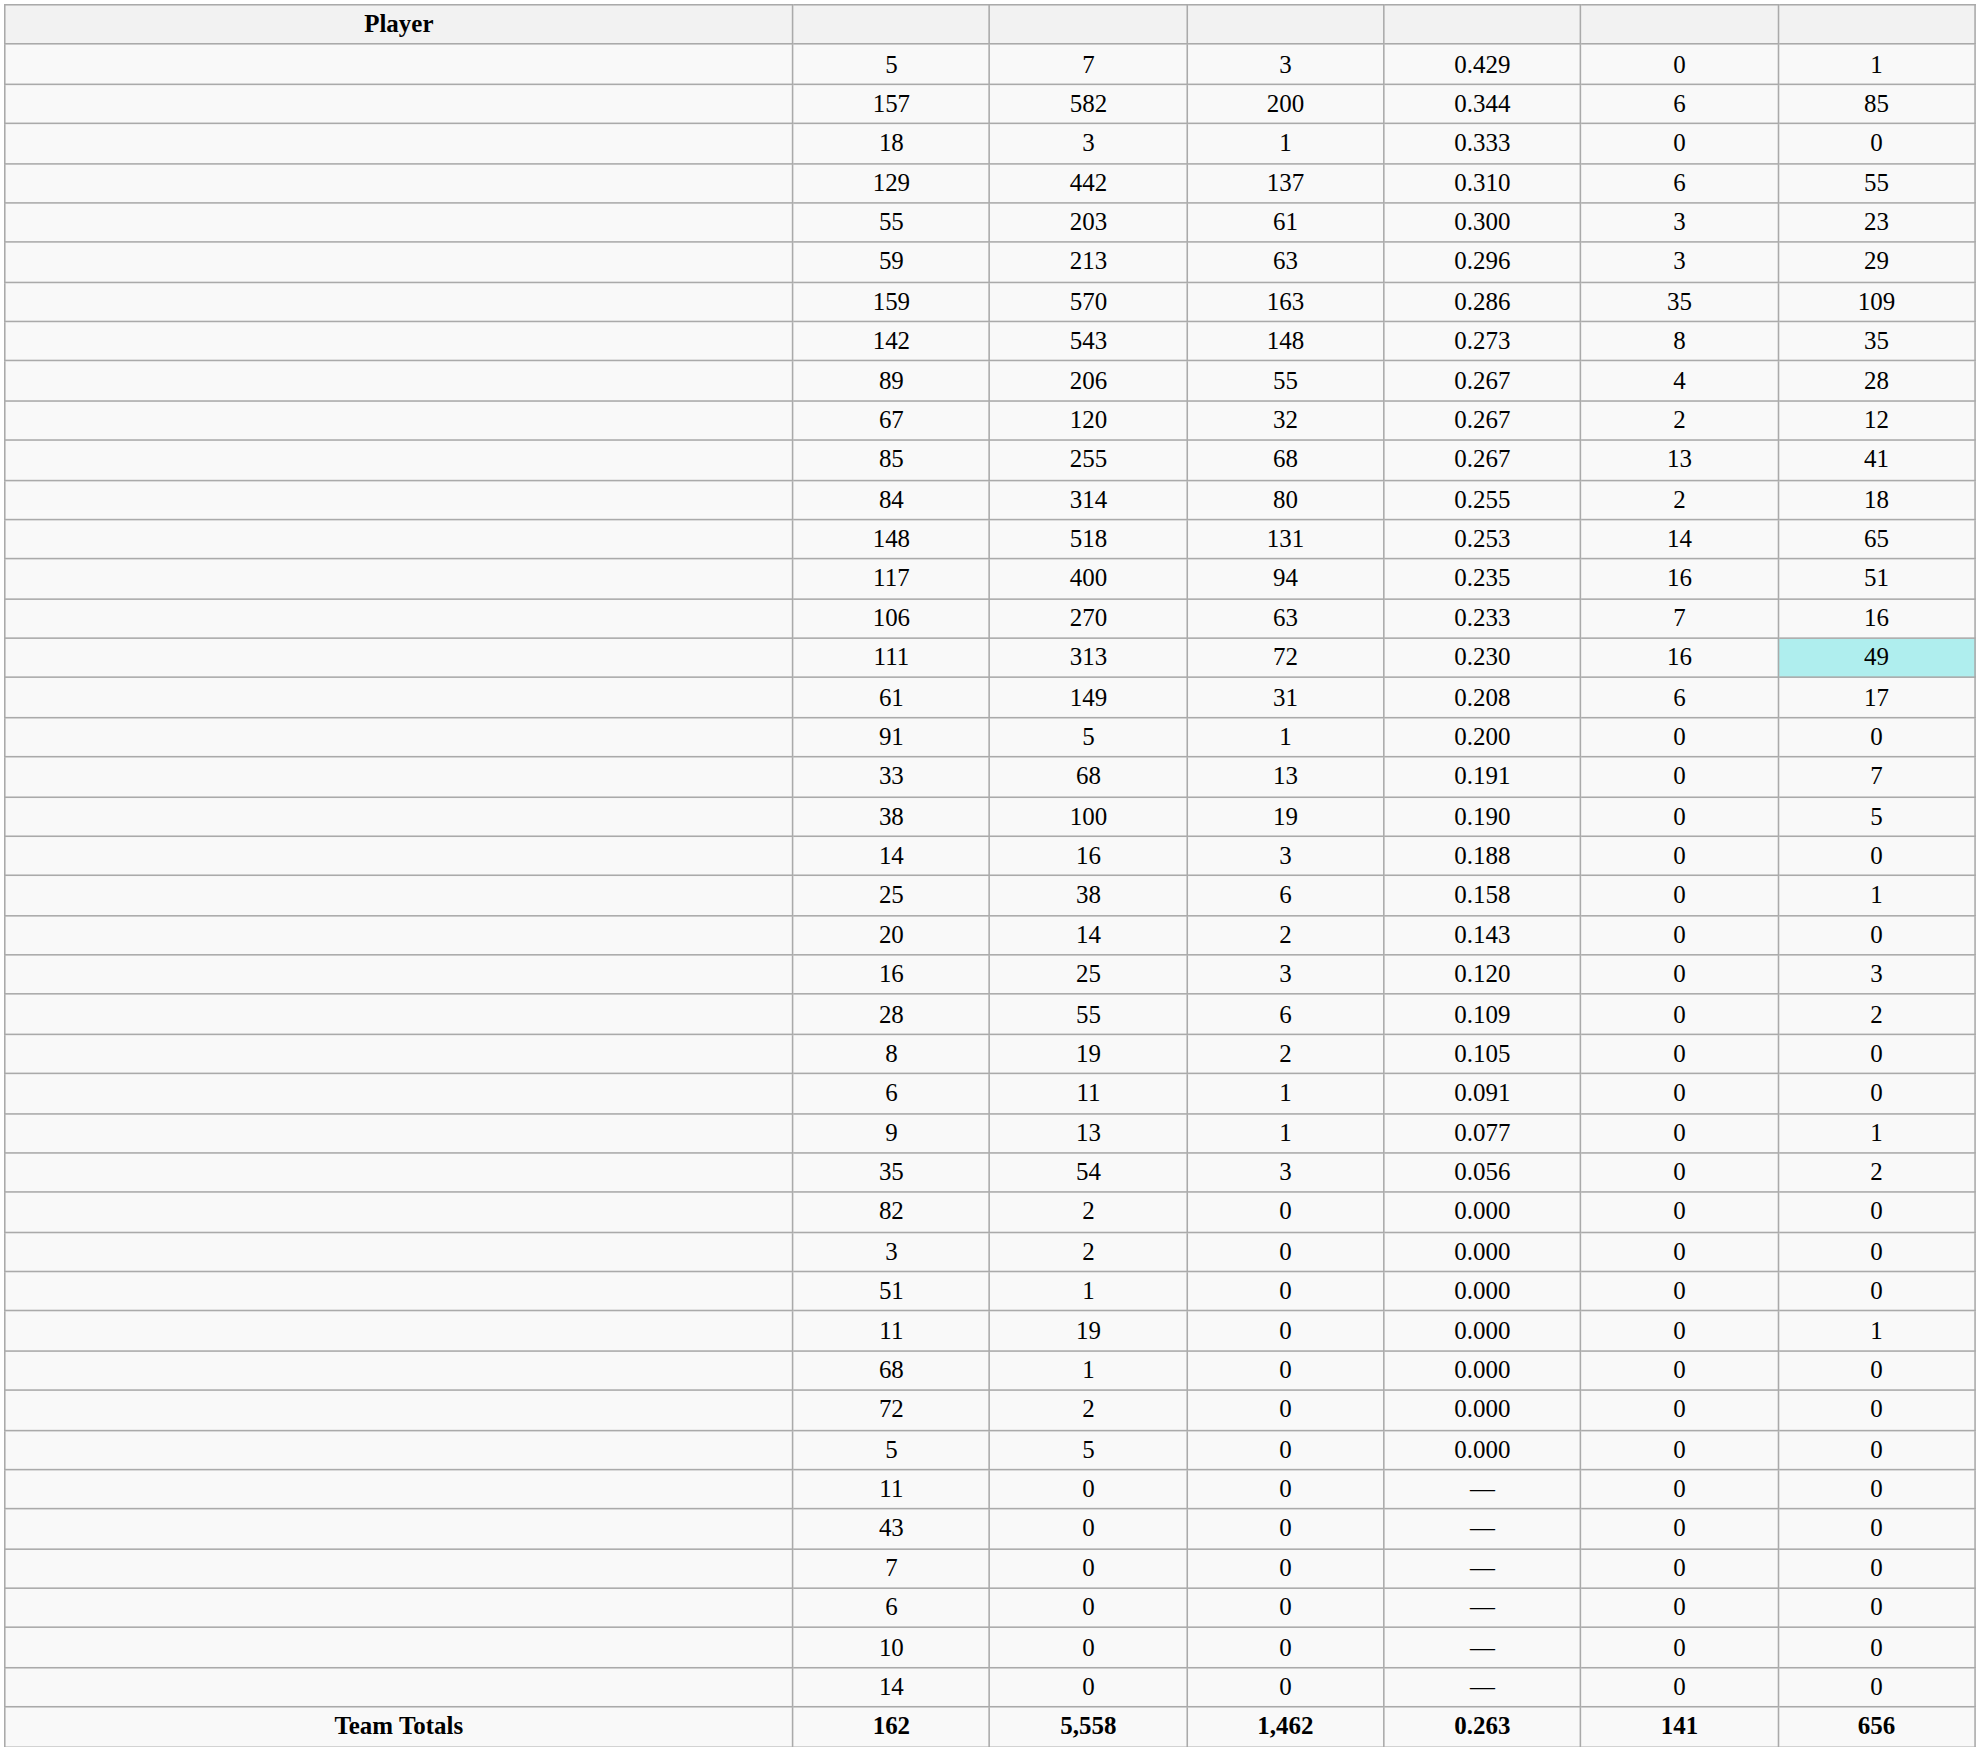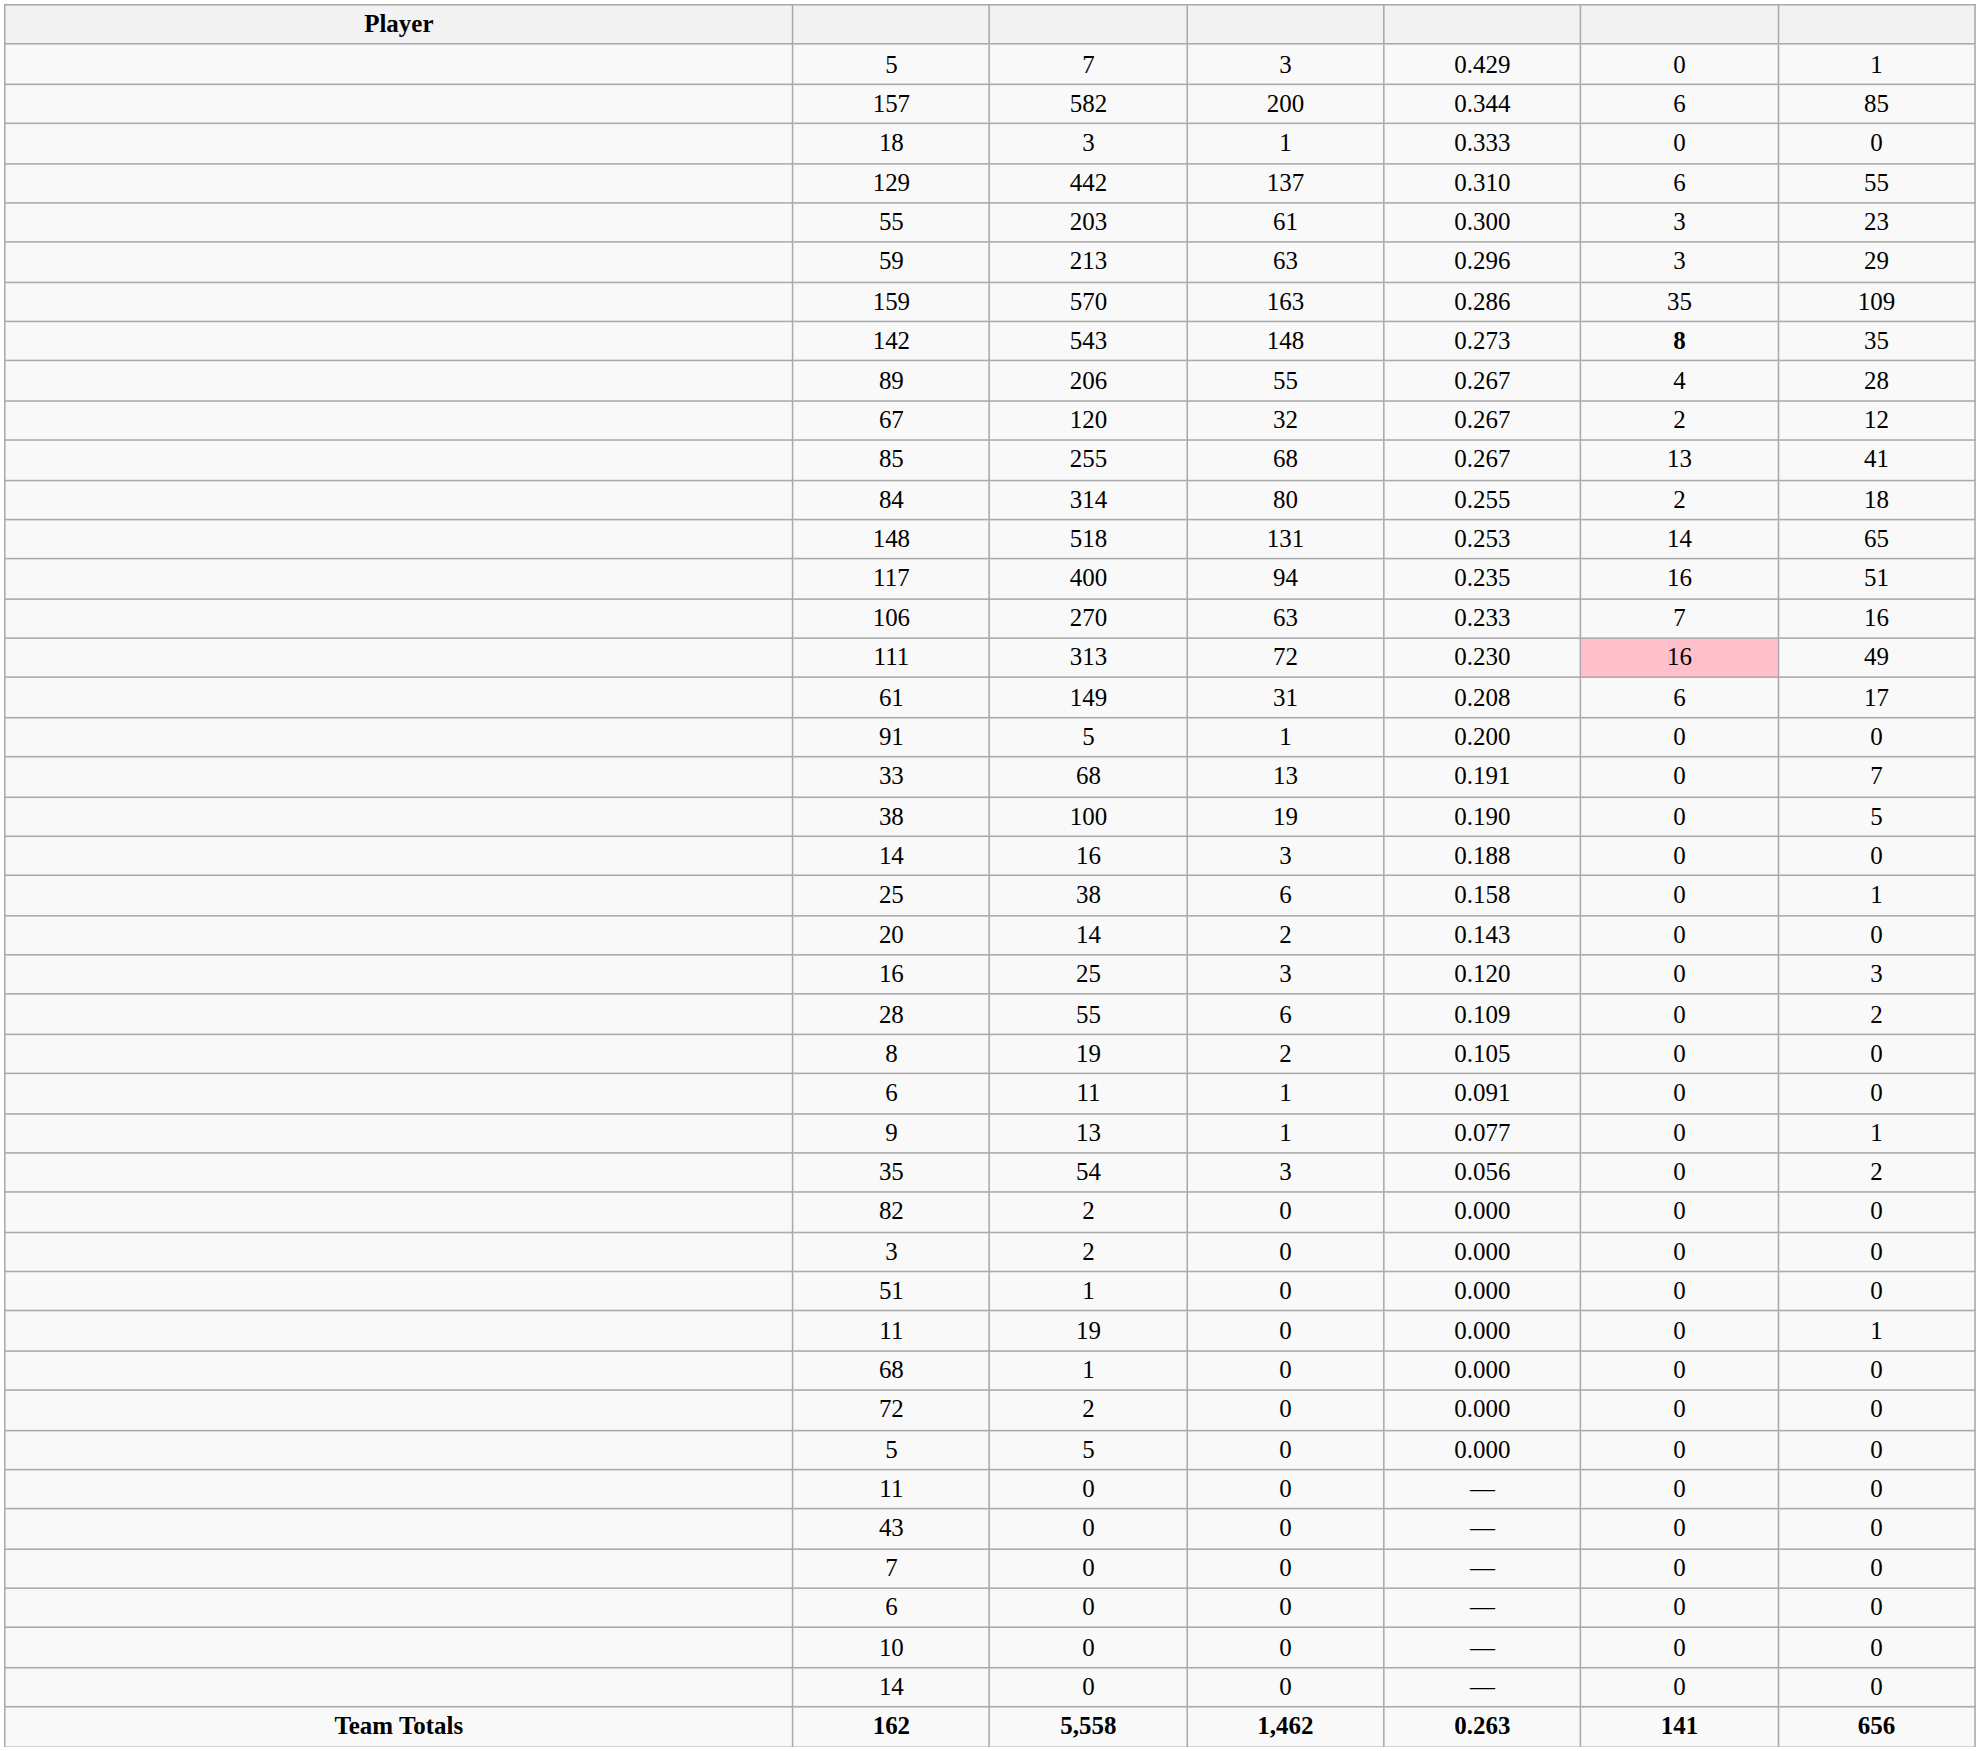142 | column 6: normal -> bold
111 | column 6: no background -> pink background
111 | column 7: paleturquoise background -> no background
